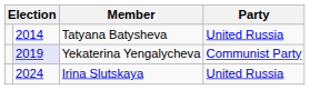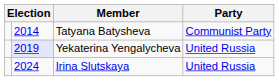Tatyana Batysheva | Party: United Russia -> Communist Party
Yekaterina Yengalycheva | Party: Communist Party -> United Russia
